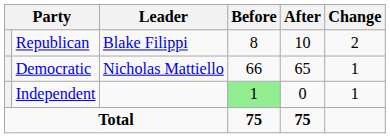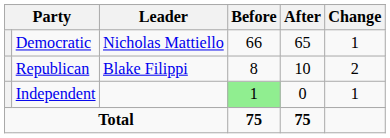rows swapped: Democratic <-> Republican
